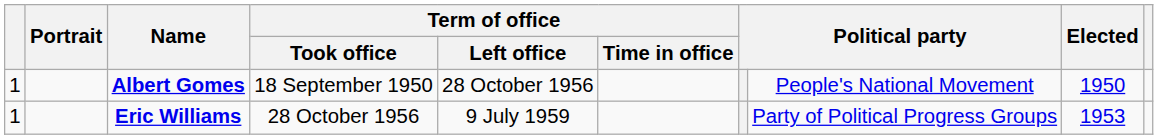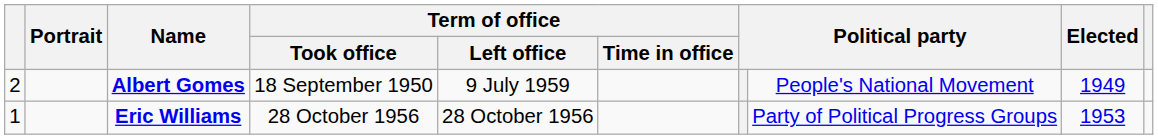Albert Gomes | column 1: 1 -> 2
Albert Gomes | Term of office / Left office: 28 October 1956 -> 9 July 1959
Albert Gomes | Elected: 1950 -> 1949
Eric Williams | Term of office / Left office: 9 July 1959 -> 28 October 1956
